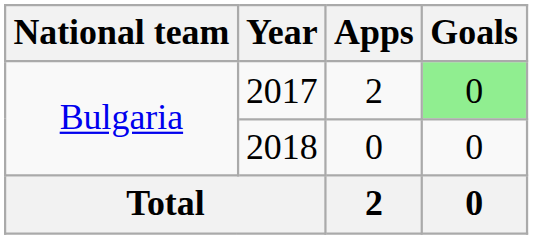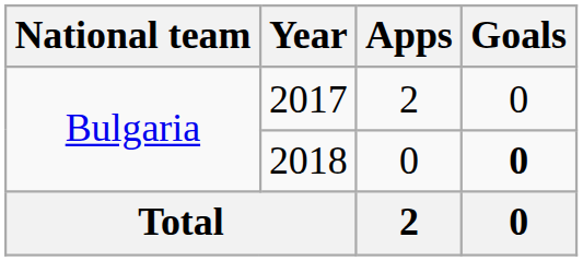2017 | Goals: lightgreen background -> no background
2018 | Goals: normal -> bold
